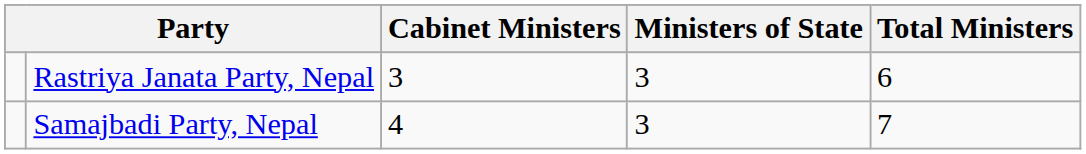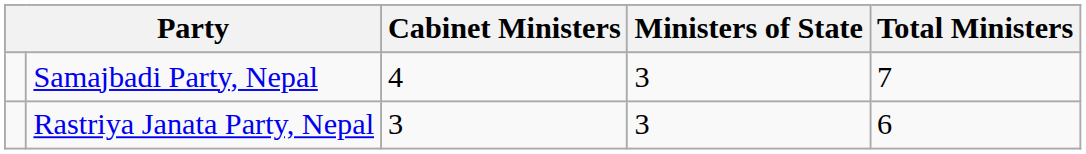rows swapped: Samajbadi Party, Nepal <-> Rastriya Janata Party, Nepal
